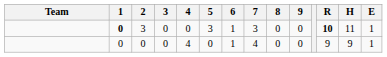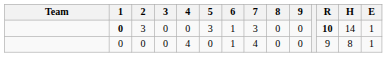row 2 | H: 11 -> 14
row 3 | H: 9 -> 8
